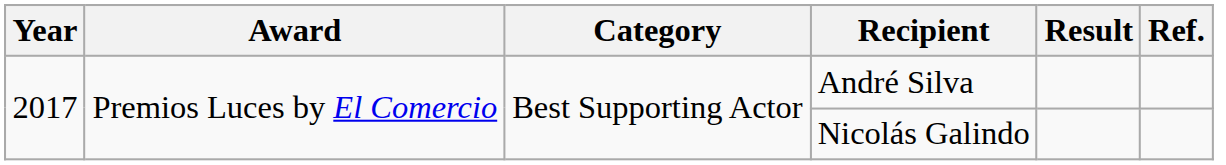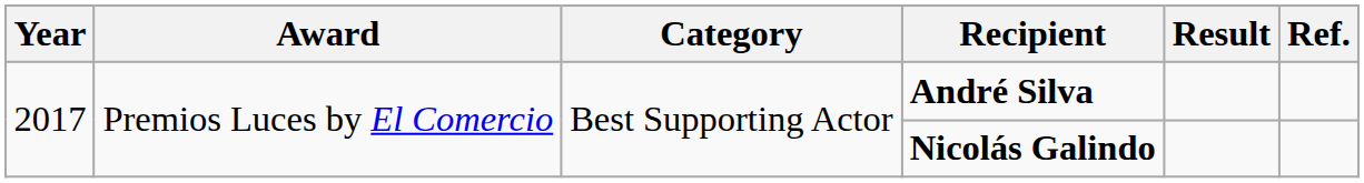André Silva | Recipient: normal -> bold
Nicolás Galindo | Recipient: normal -> bold
